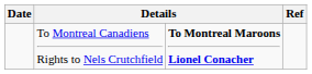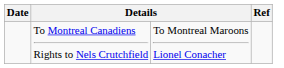To Montreal Canadiens Rights to Nels Crutchfield | column 3: bold -> normal
